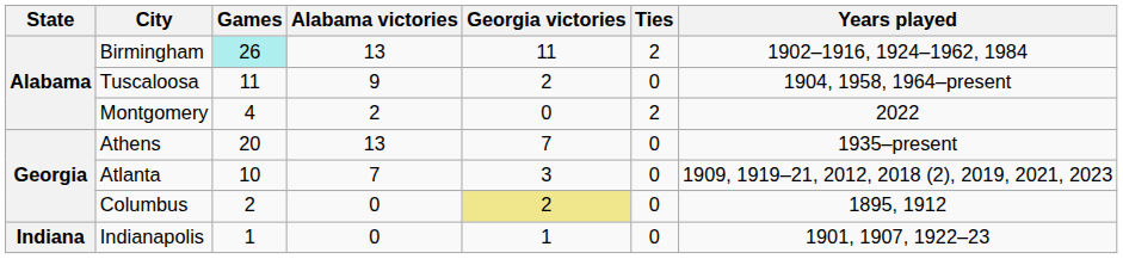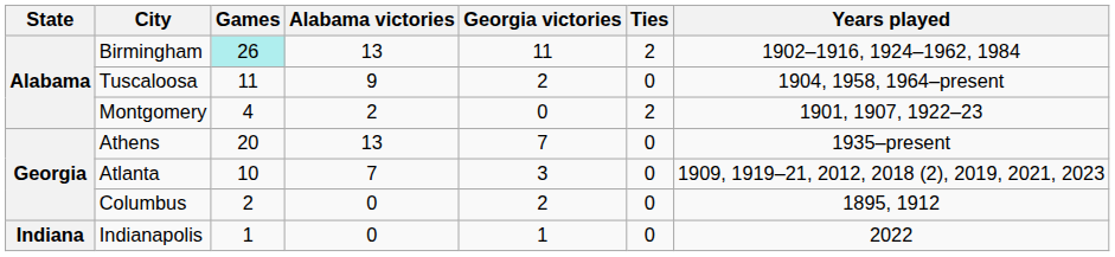Montgomery | Years played: 2022 -> 1901, 1907, 1922–23
Columbus | Georgia victories: khaki background -> no background
Indianapolis | Years played: 1901, 1907, 1922–23 -> 2022
